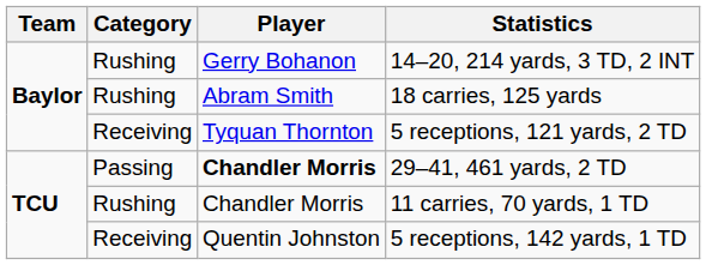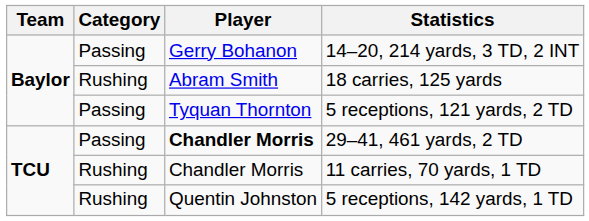14–20, 214 yards, 3 TD, 2 INT | Category: Rushing -> Passing
5 receptions, 121 yards, 2 TD | Category: Receiving -> Passing
5 receptions, 142 yards, 1 TD | Category: Receiving -> Rushing
